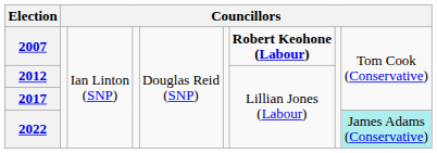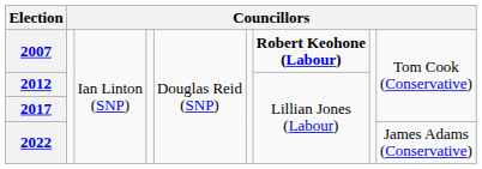2022 | column 9: paleturquoise background -> no background
